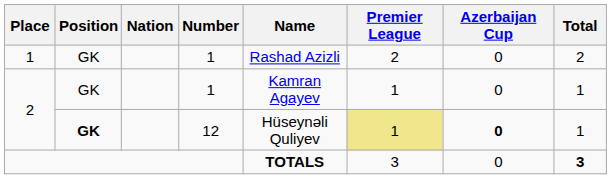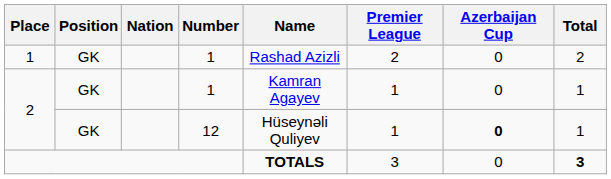2 / 12 | Position: bold -> normal
2 / 12 | Premier League: khaki background -> no background
